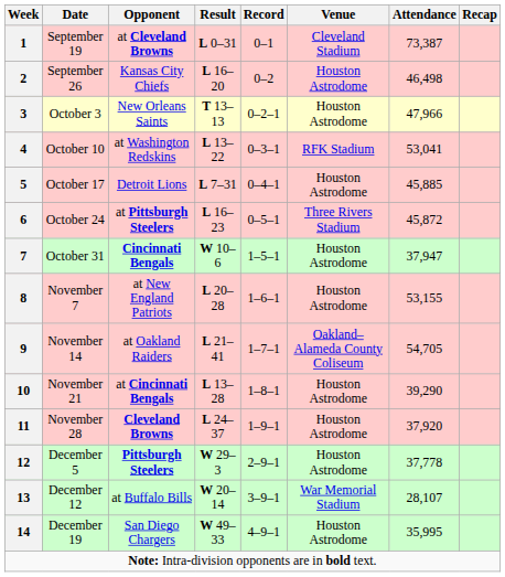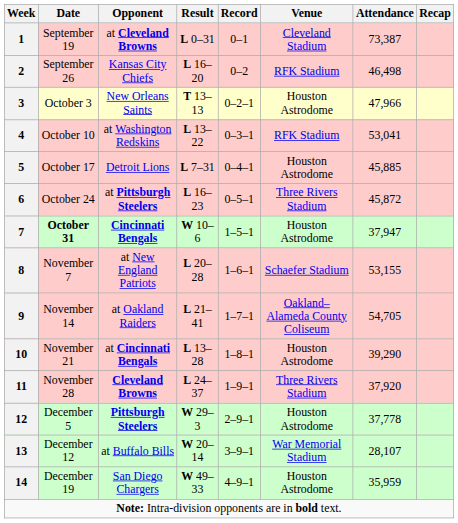2 | Venue: Houston Astrodome -> RFK Stadium
7 | Date: normal -> bold
8 | Venue: Houston Astrodome -> Schaefer Stadium
11 | Venue: Houston Astrodome -> Three Rivers Stadium
14 | Attendance: 35,995 -> 35,959
